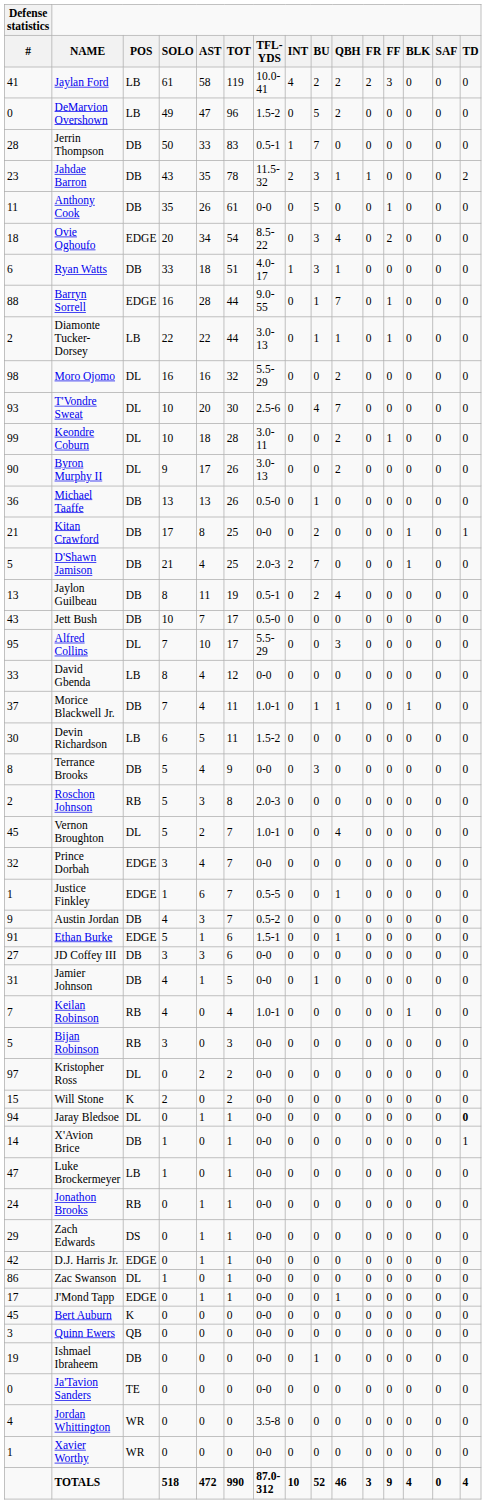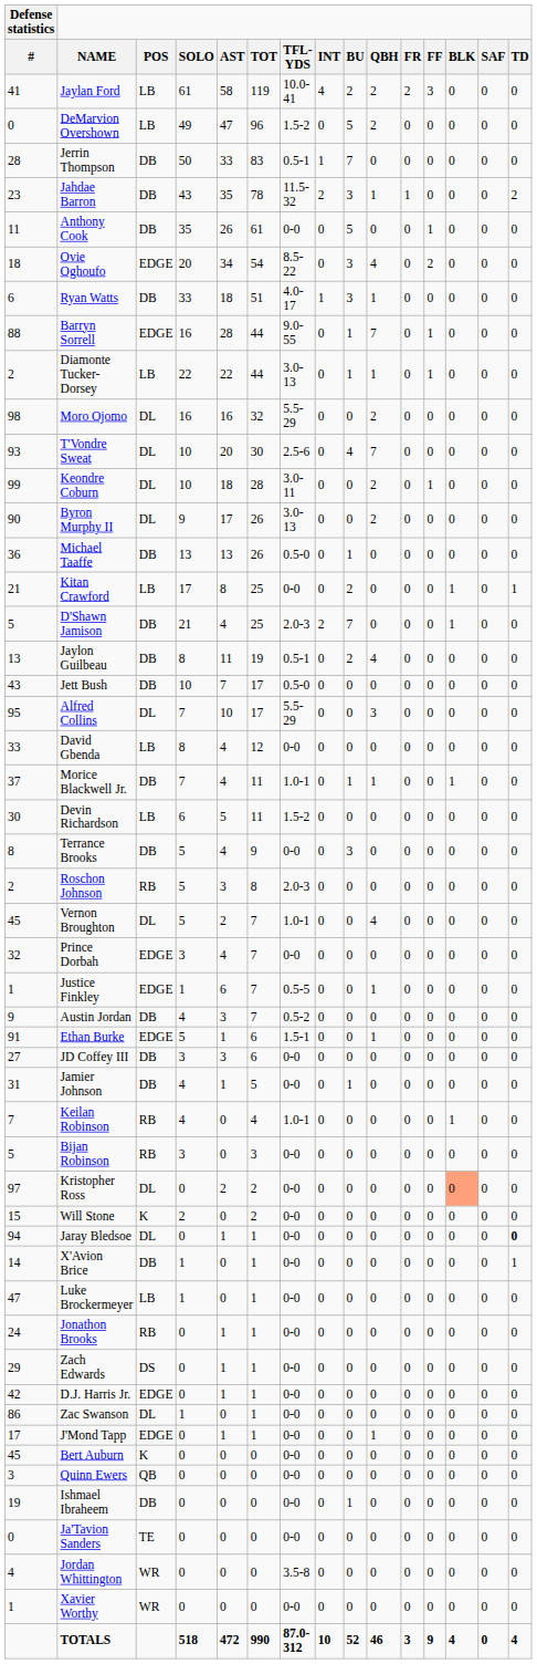Kitan Crawford | POS: DB -> LB
Kristopher Ross | BLK: no background -> lightsalmon background
